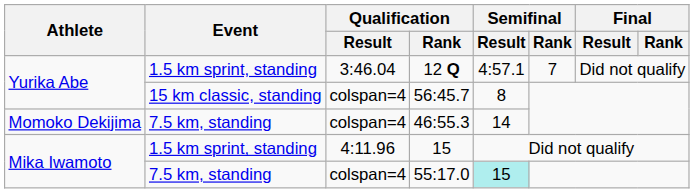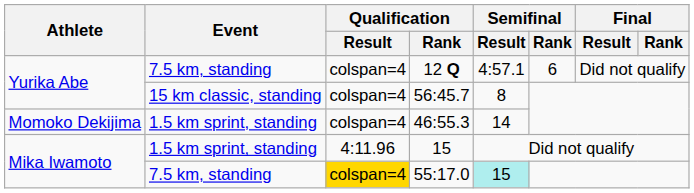12 Q | Event: 1.5 km sprint, standing -> 7.5 km, standing
12 Q | Qualification / Result: 3:46.04 -> colspan=4
12 Q | Semifinal / Rank: 7 -> 6
46:55.3 | Event: 7.5 km, standing -> 1.5 km sprint, standing
55:17.0 | Qualification / Result: no background -> gold background
